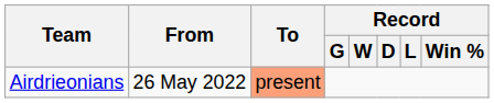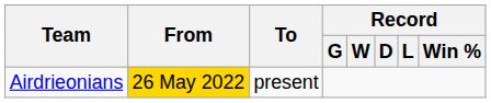Airdrieonians | From: no background -> gold background
Airdrieonians | To: lightsalmon background -> no background
